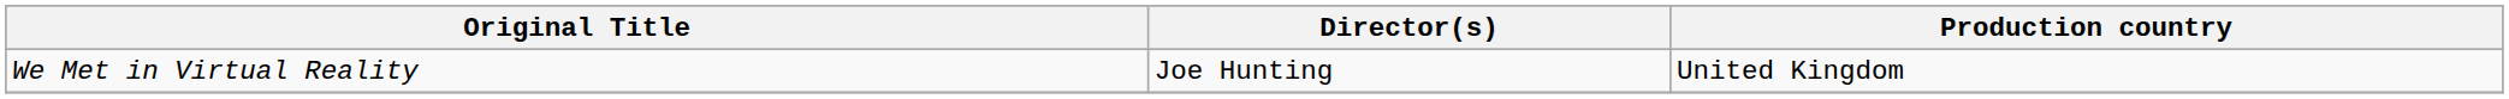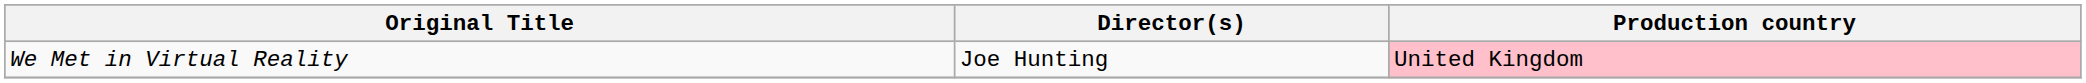We Met in Virtual Reality | Production country: no background -> pink background
